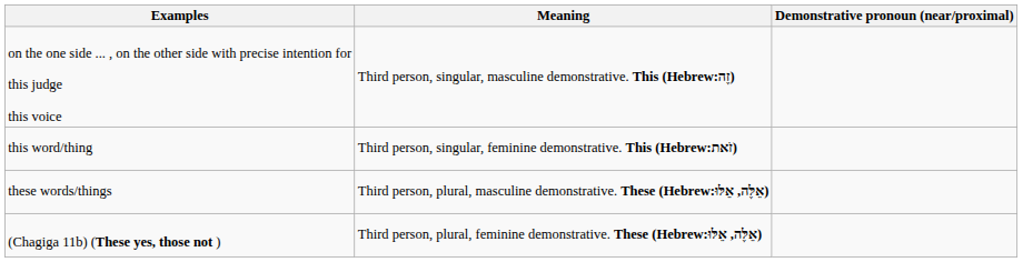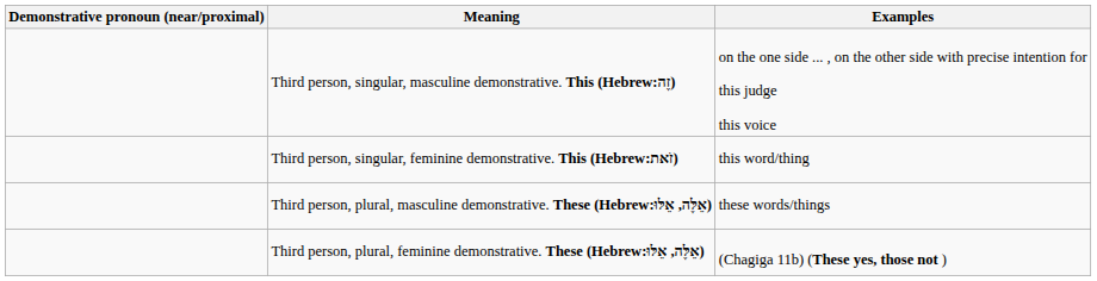columns swapped: Demonstrative pronoun (near/proximal) <-> Examples
